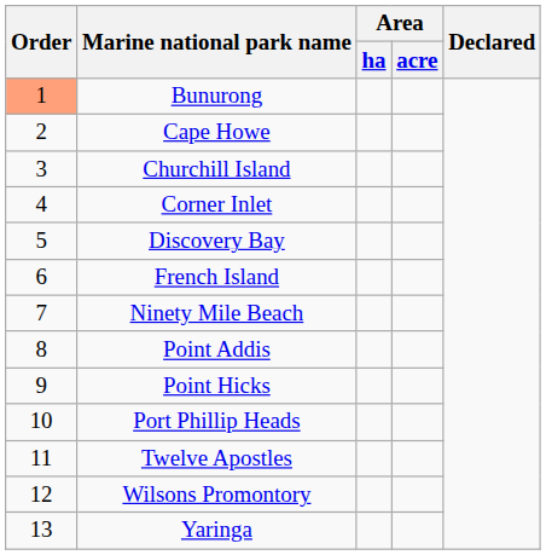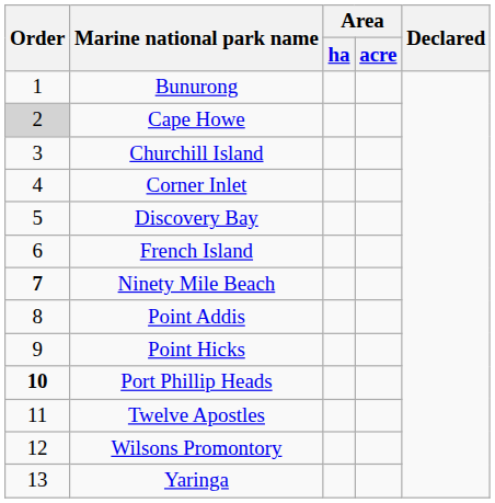Bunurong | Order: lightsalmon background -> no background
Cape Howe | Order: no background -> lightgrey background
Ninety Mile Beach | Order: normal -> bold
Port Phillip Heads | Order: normal -> bold
